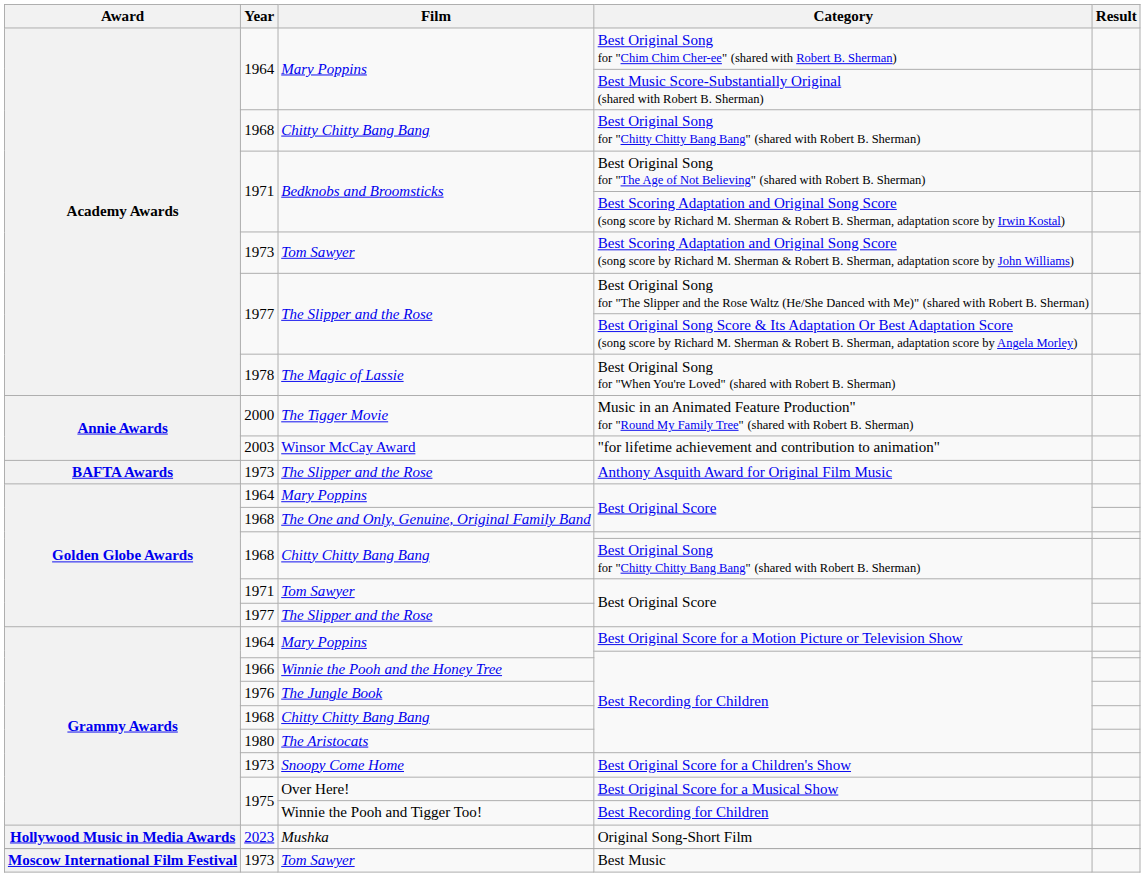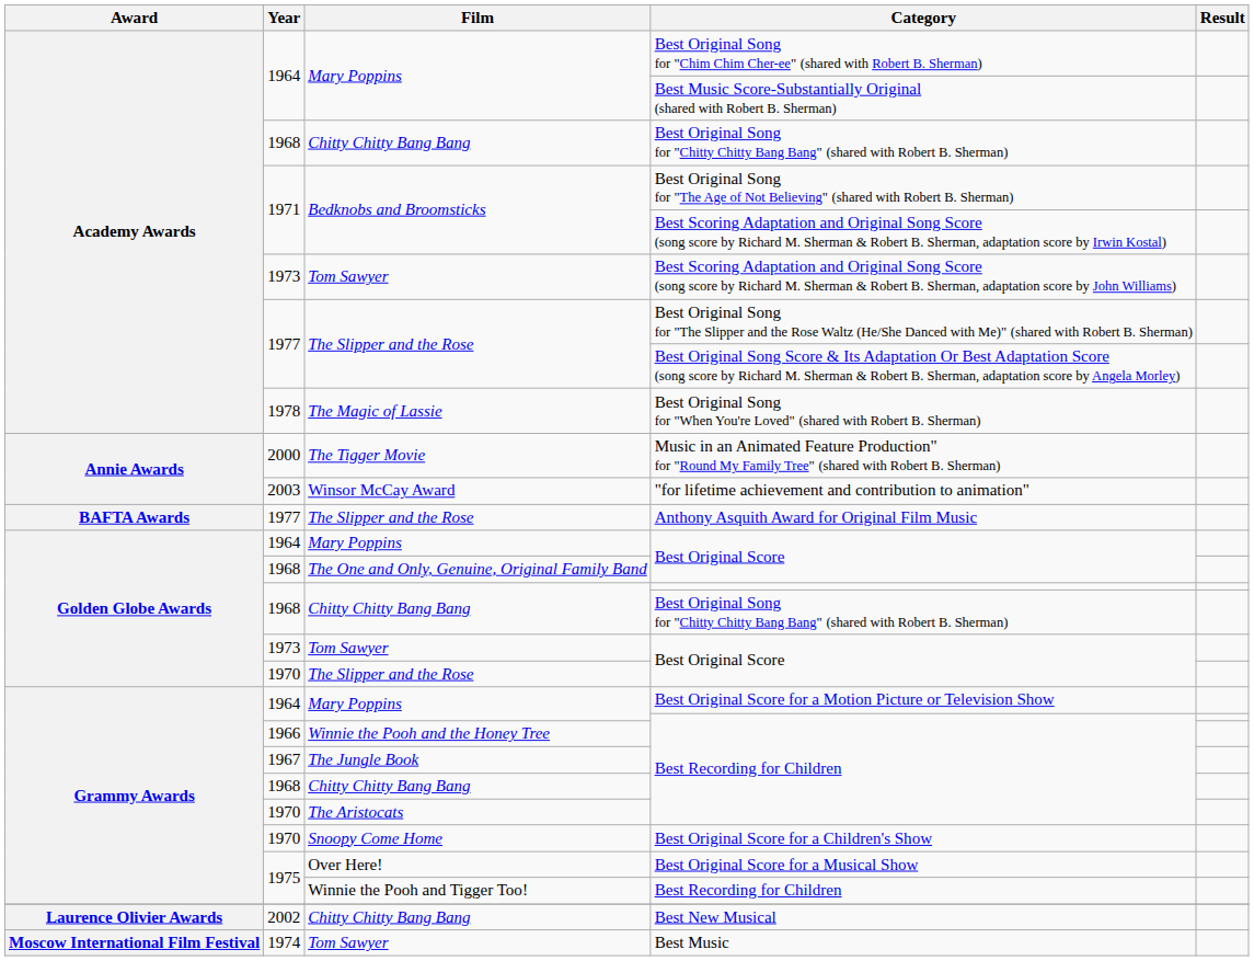Anthony Asquith Award for Original Film Music | Year: 1973 -> 1977
Tom Sawyer / Best Original Score | Year: 1971 -> 1973
The Slipper and the Rose / Best Original Score | Year: 1977 -> 1970
The Jungle Book / Best Recording for Children | Year: 1976 -> 1967
The Aristocats / Best Recording for Children | Year: 1980 -> 1970
Best Original Score for a Children's Show | Year: 1973 -> 1970
- row: Hollywood Music in Media Awards | 2023 | Mushka | Original Song-Short Film
+ row: Laurence Olivier Awards | 2002 | Chitty Chitty Bang Bang | Best New Musical
Best Music | Year: 1973 -> 1974
